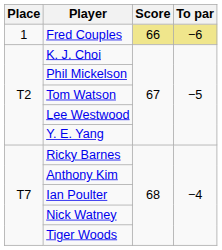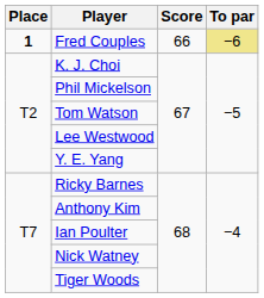Fred Couples | Place: normal -> bold
Fred Couples | Score: khaki background -> no background
